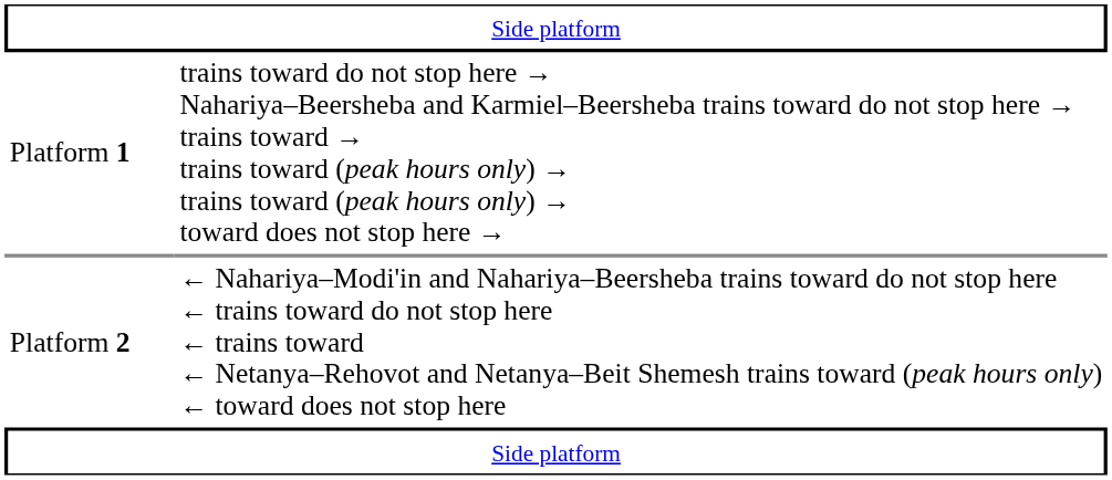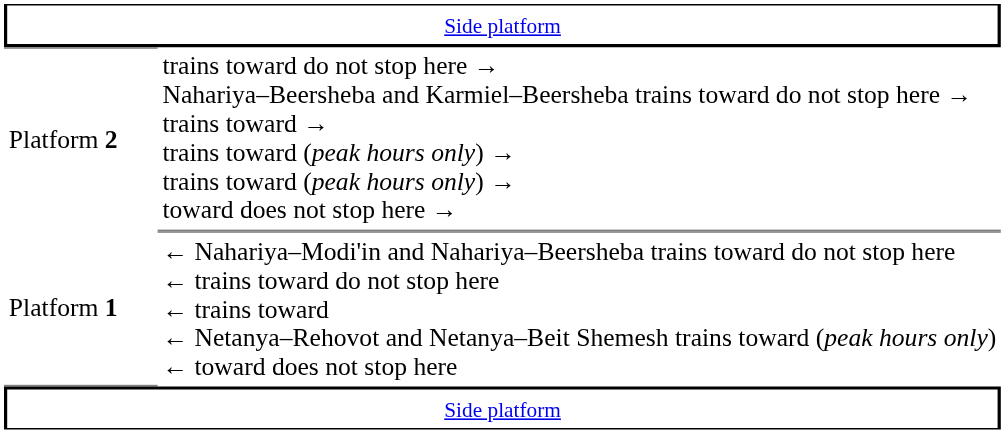row 2 | column 1: Platform 1 -> Platform 2
row 3 | column 1: Platform 2 -> Platform 1
